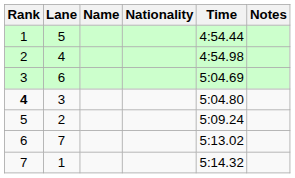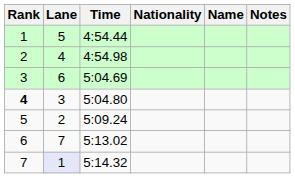columns swapped: Name <-> Time
row 8 | Lane: no background -> lavender background
